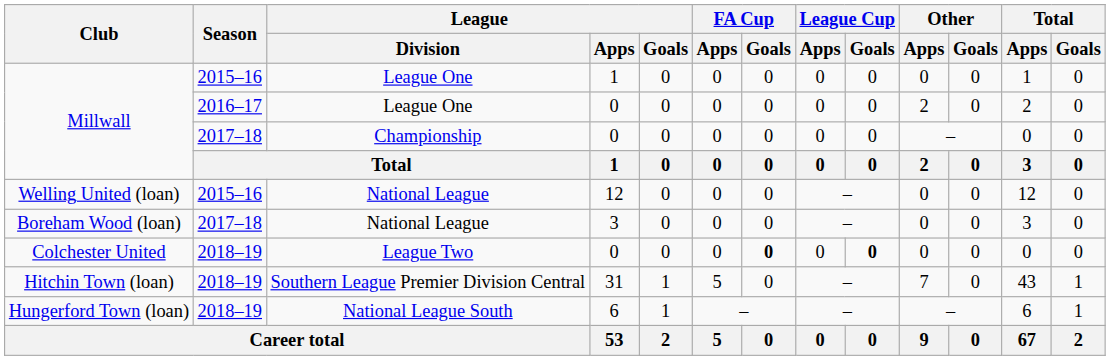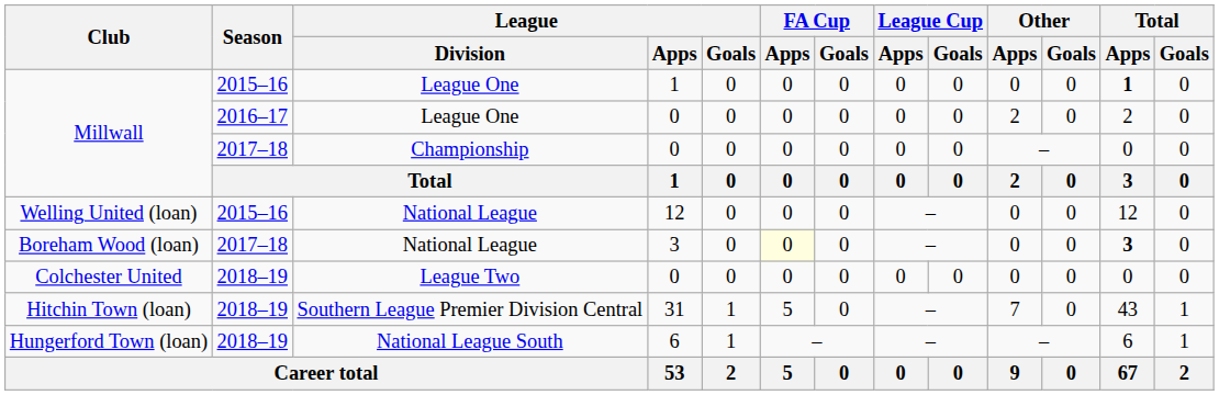Millwall / 2015–16 | Total / Apps: normal -> bold
Boreham Wood (loan) | FA Cup / Apps: no background -> lightyellow background
Boreham Wood (loan) | Total / Apps: normal -> bold
Colchester United | FA Cup / Goals: bold -> normal
Colchester United | League Cup / Goals: bold -> normal
